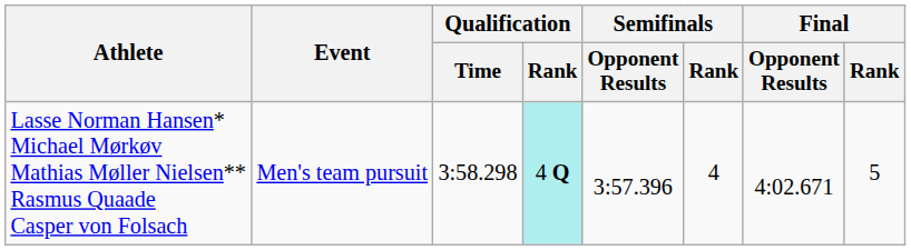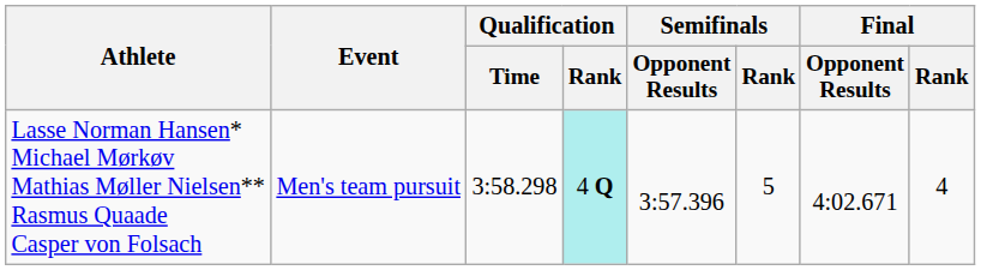row 3 | Semifinals / Rank: 4 -> 5
row 3 | Final / Rank: 5 -> 4
